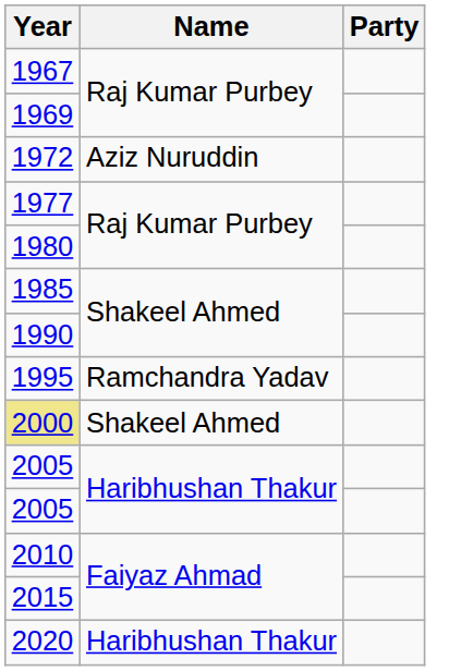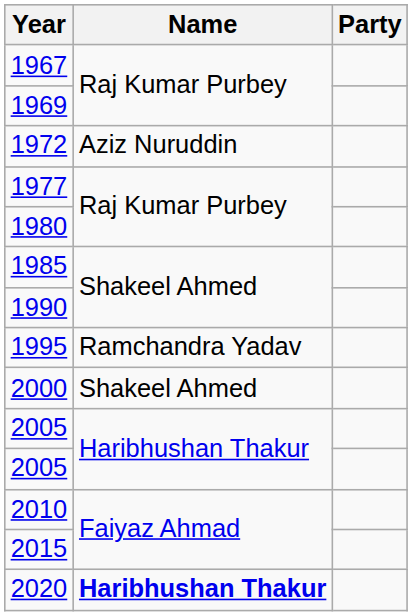2000 | Year: khaki background -> no background
2020 | Name: normal -> bold
